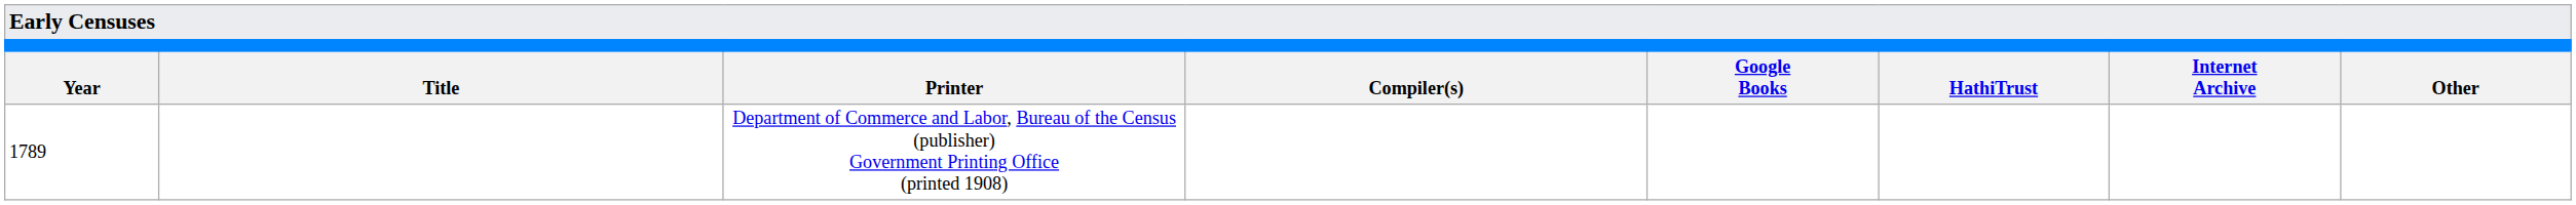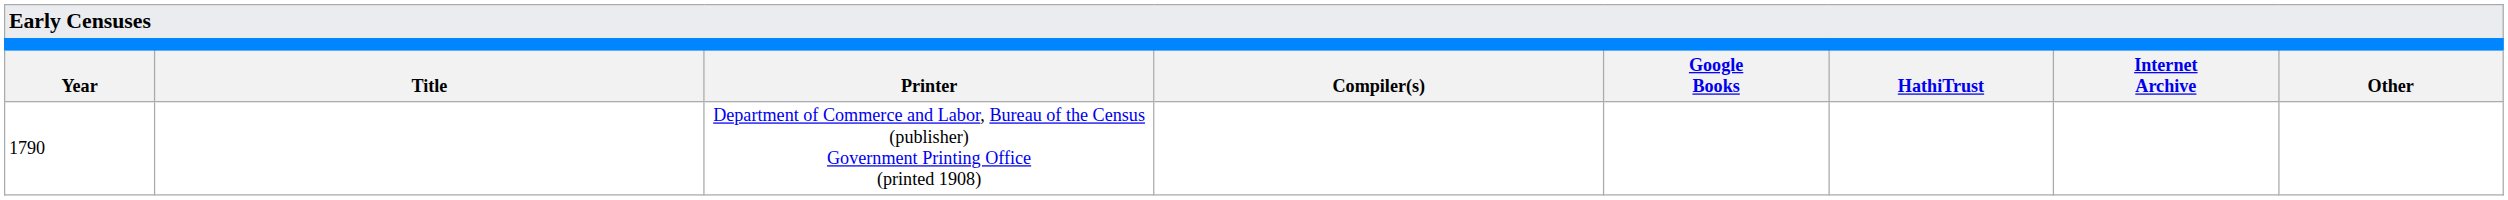row 3 | Year: 1789 -> 1790
